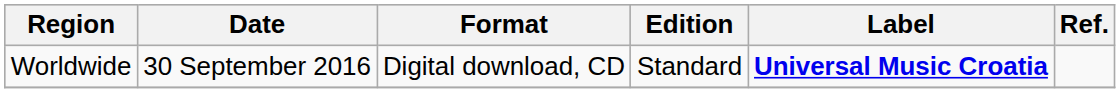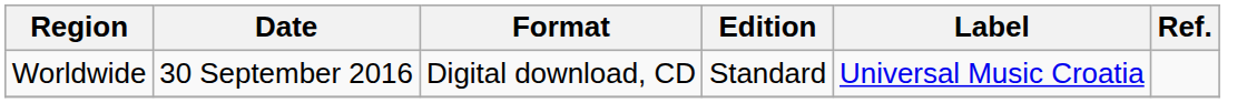Worldwide | Label: bold -> normal
